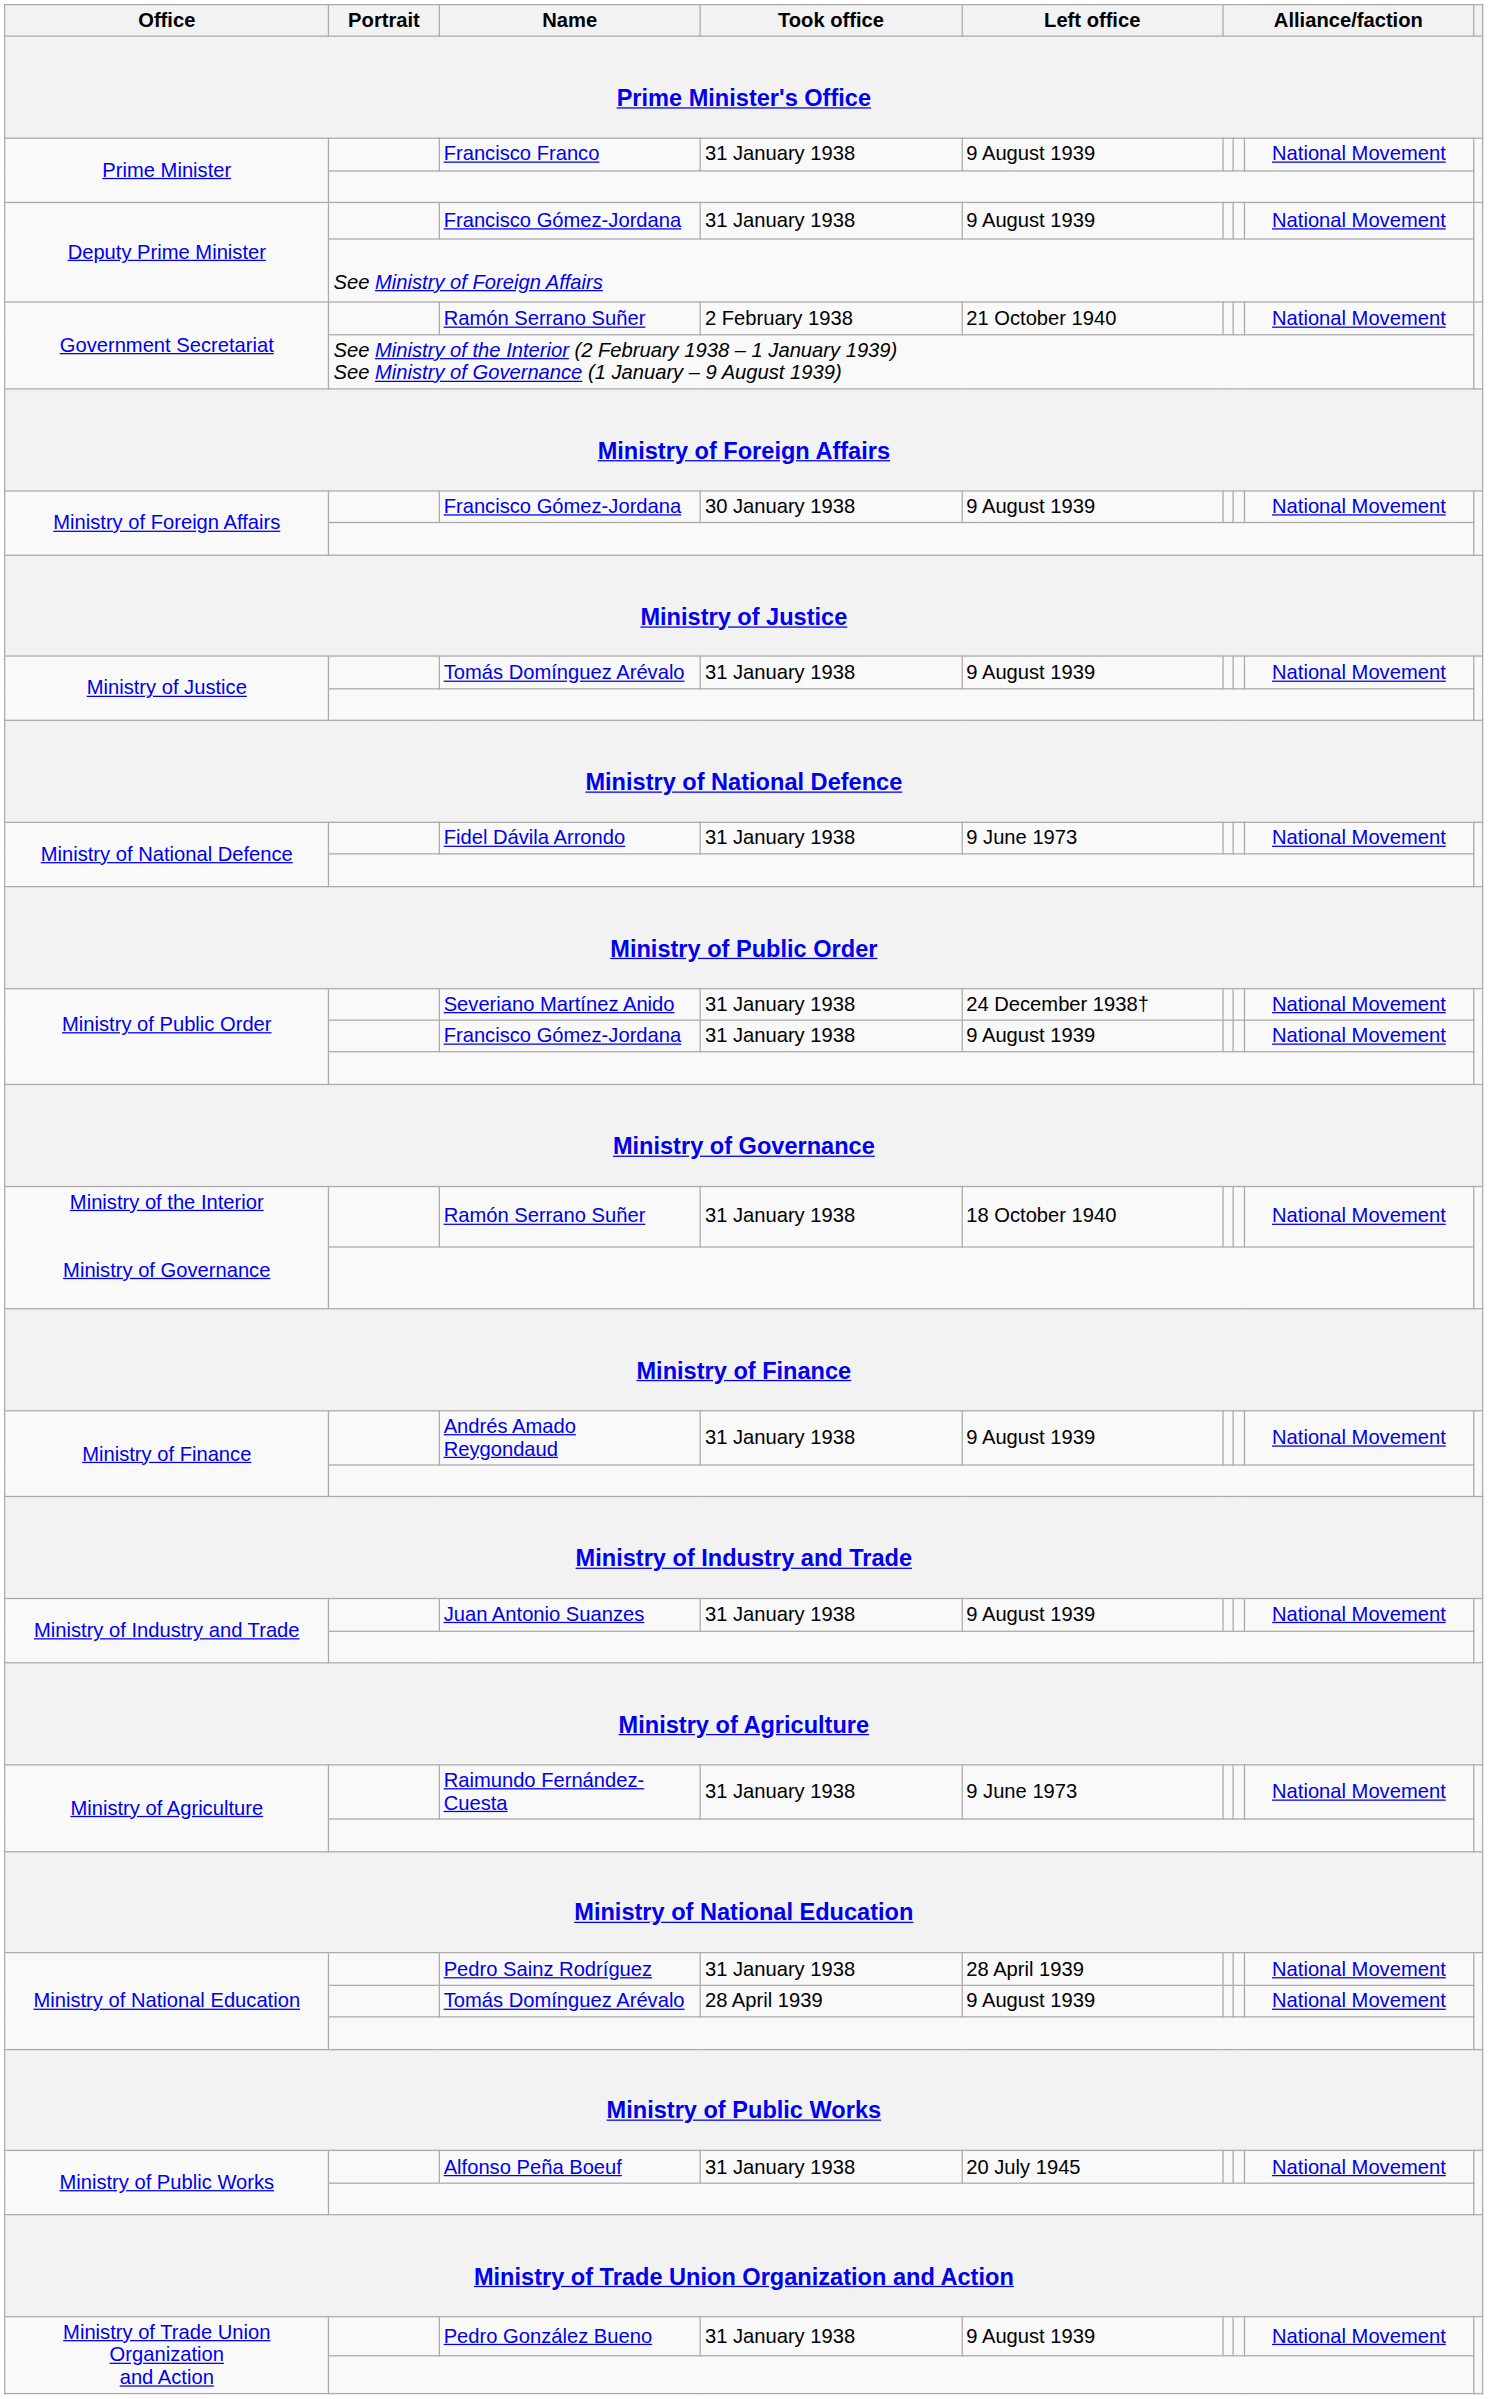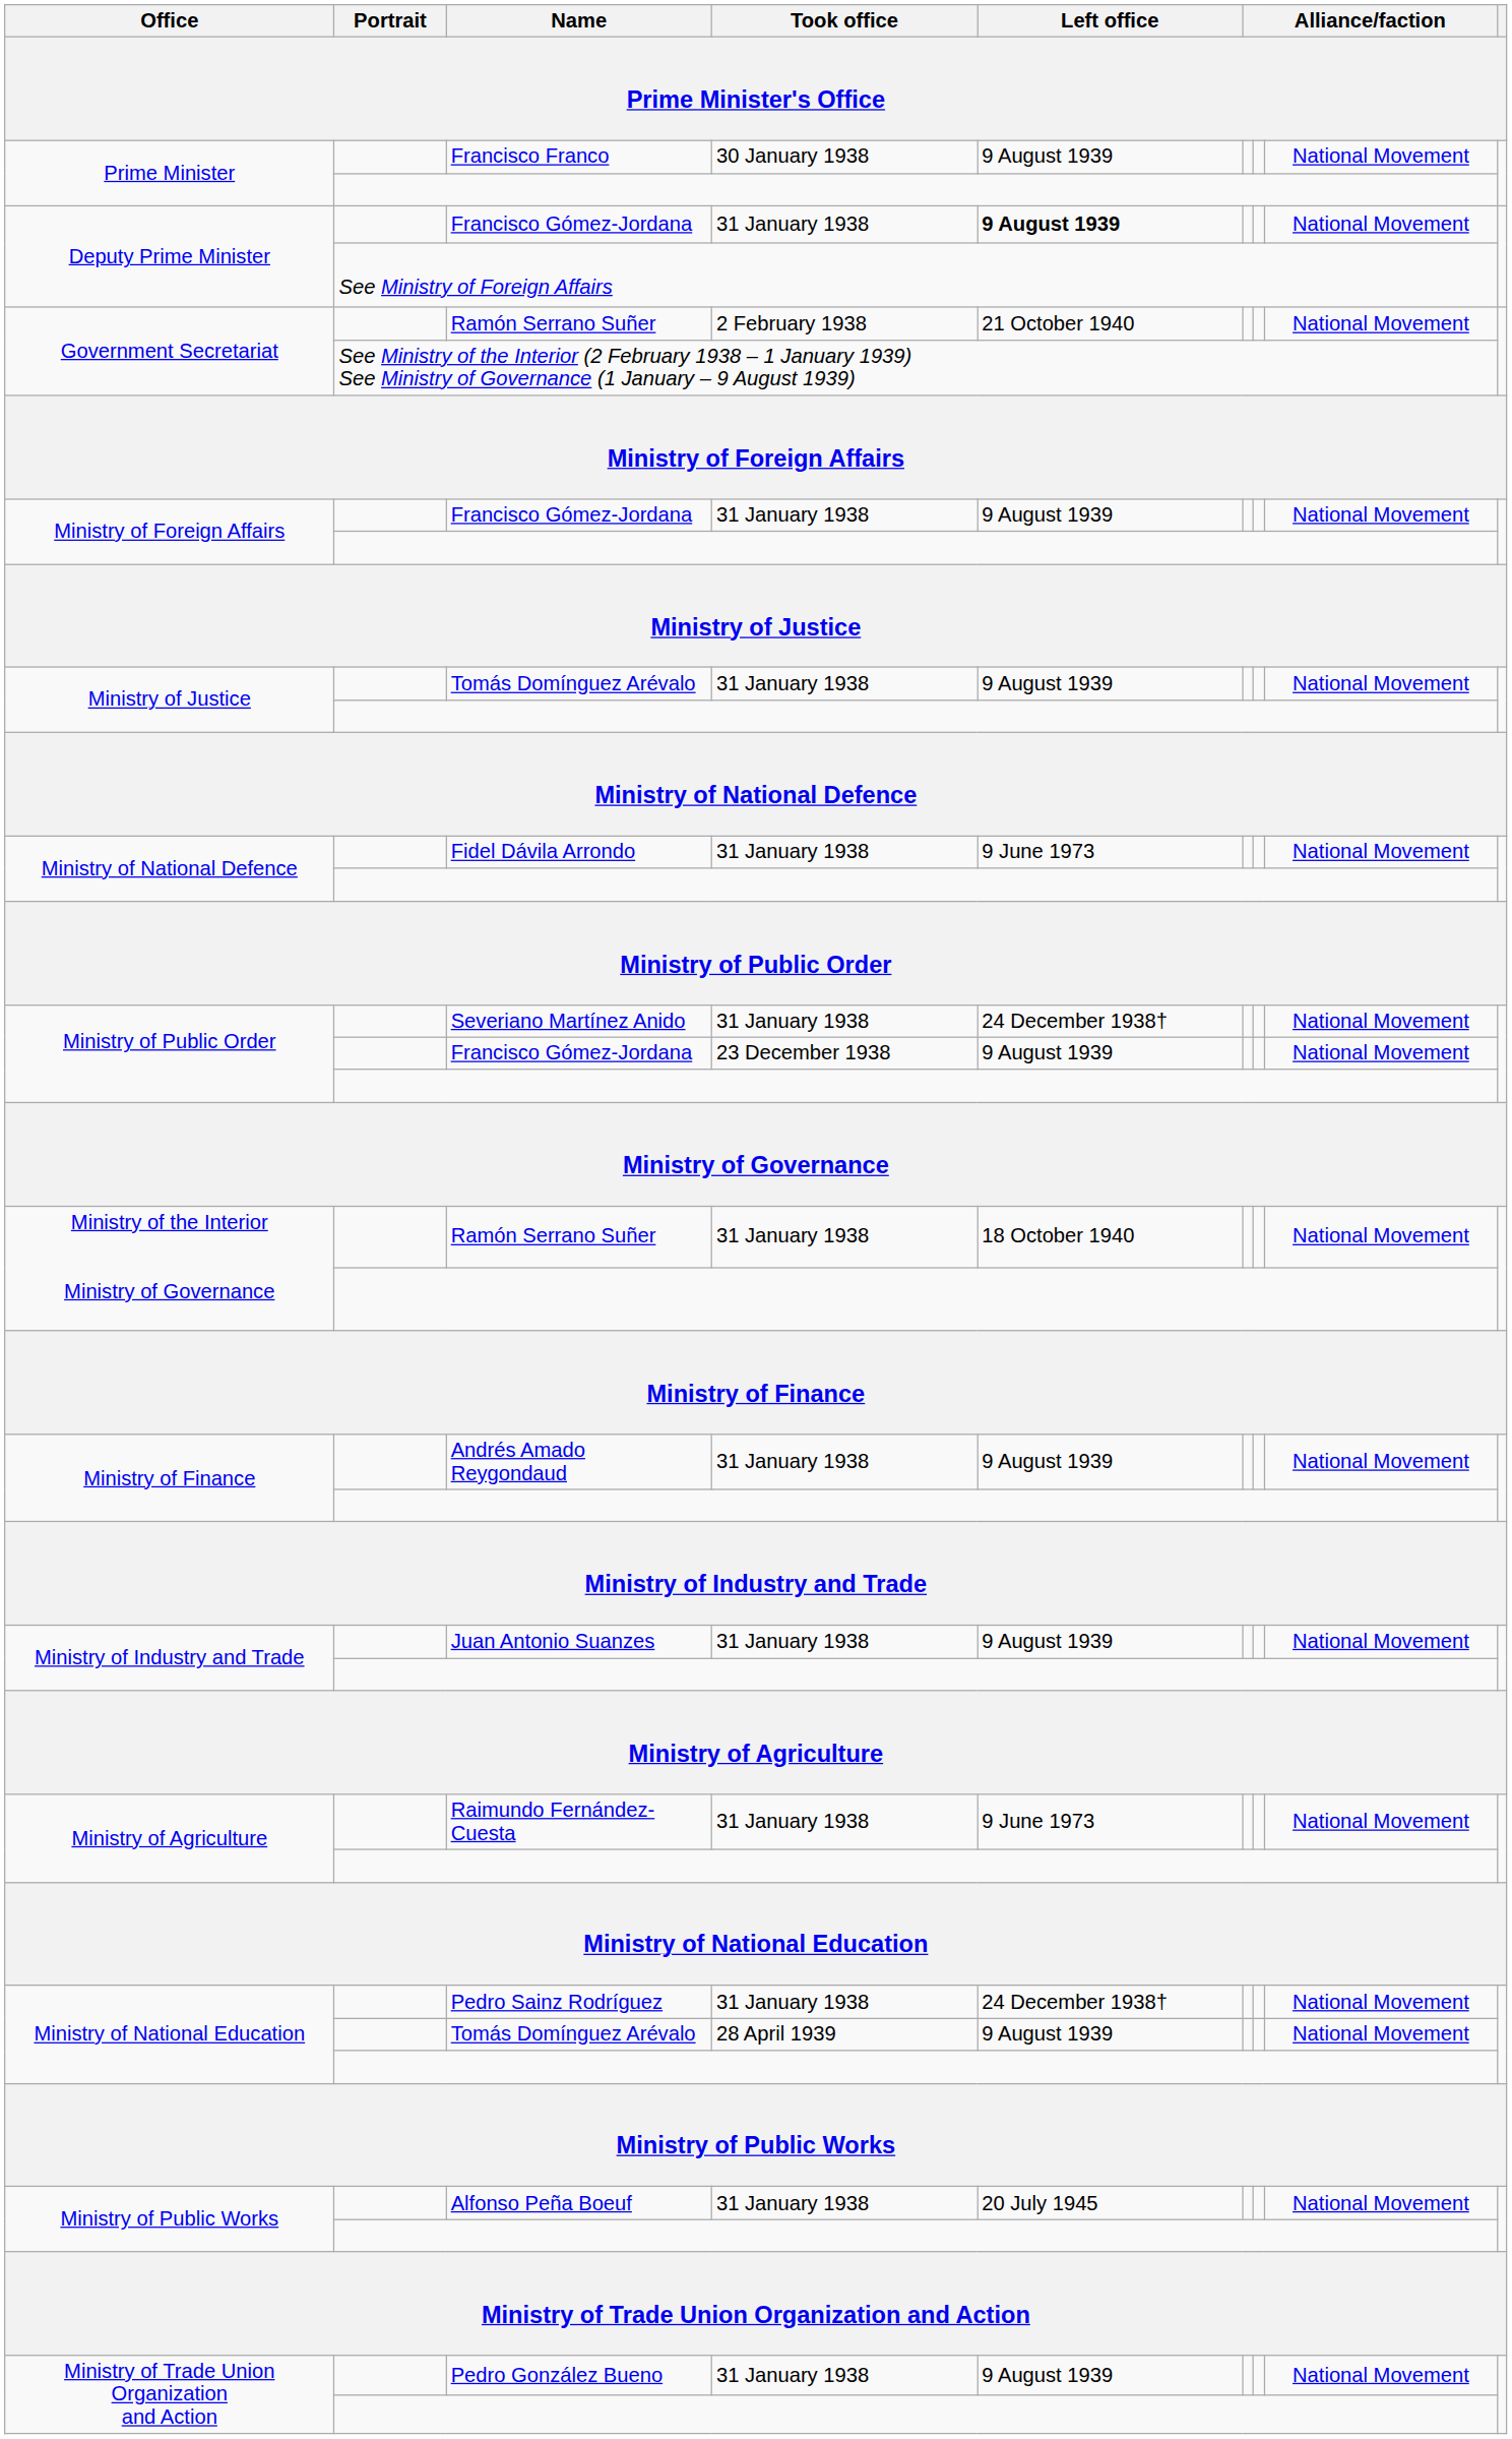Francisco Franco | Took office: 31 January 1938 -> 30 January 1938
Deputy Prime Minister / Francisco Gómez-Jordana | Left office: normal -> bold
Ministry of Foreign Affairs / Francisco Gómez-Jordana | Took office: 30 January 1938 -> 31 January 1938
Ministry of Public Order / Francisco Gómez-Jordana | Took office: 31 January 1938 -> 23 December 1938
Pedro Sainz Rodríguez | Left office: 28 April 1939 -> 24 December 1938†
